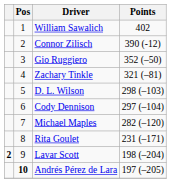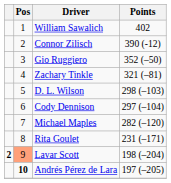Lavar Scott | Pos: no background -> lightsalmon background
